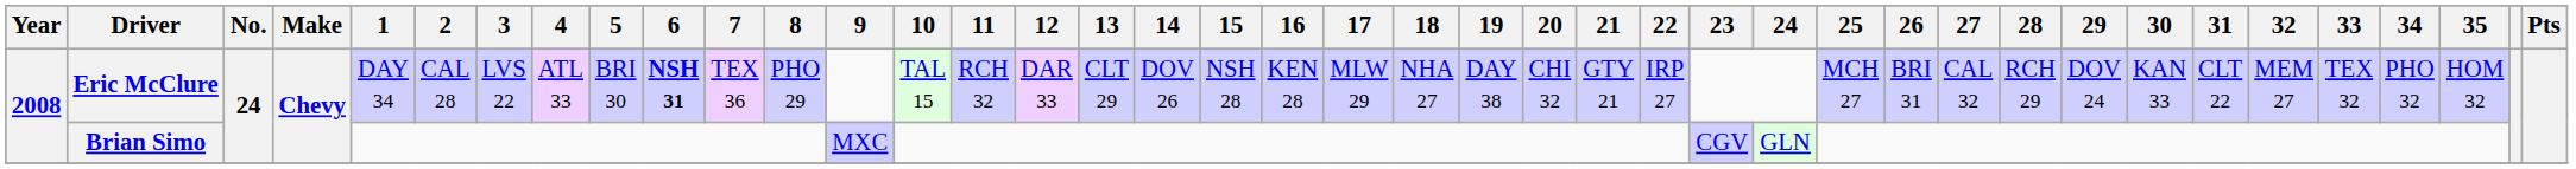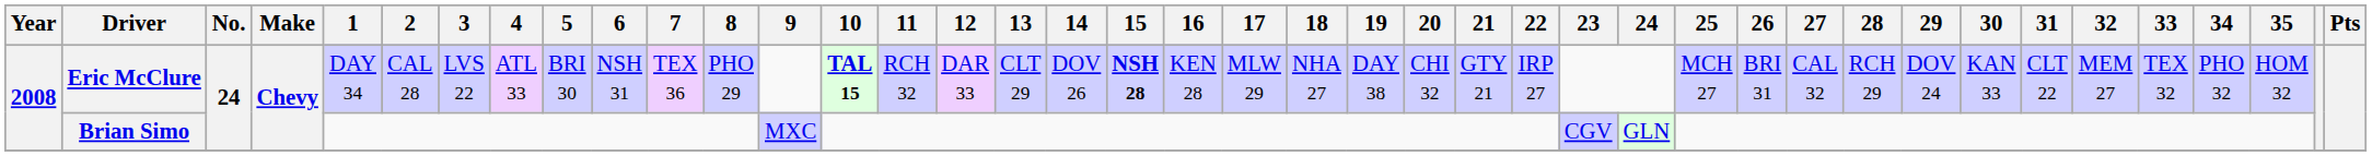Eric McClure | 6: bold -> normal
Eric McClure | 10: normal -> bold
Eric McClure | 15: normal -> bold
